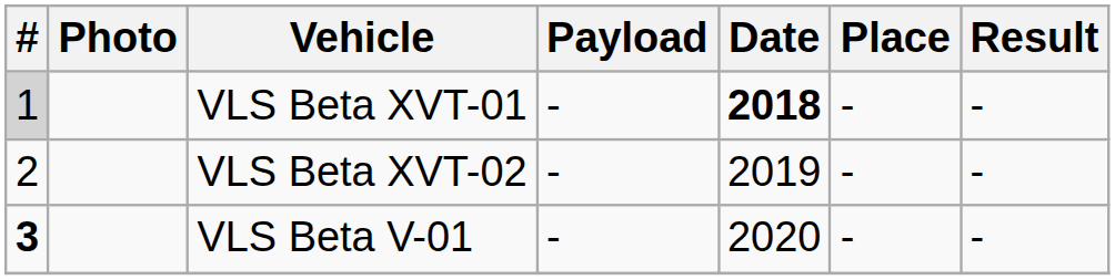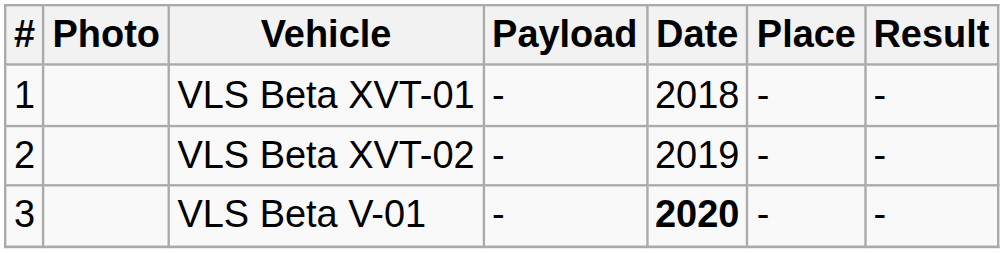VLS Beta XVT-01 | #: lightgrey background -> no background
VLS Beta XVT-01 | Date: bold -> normal
VLS Beta V-01 | #: bold -> normal
VLS Beta V-01 | Date: normal -> bold
